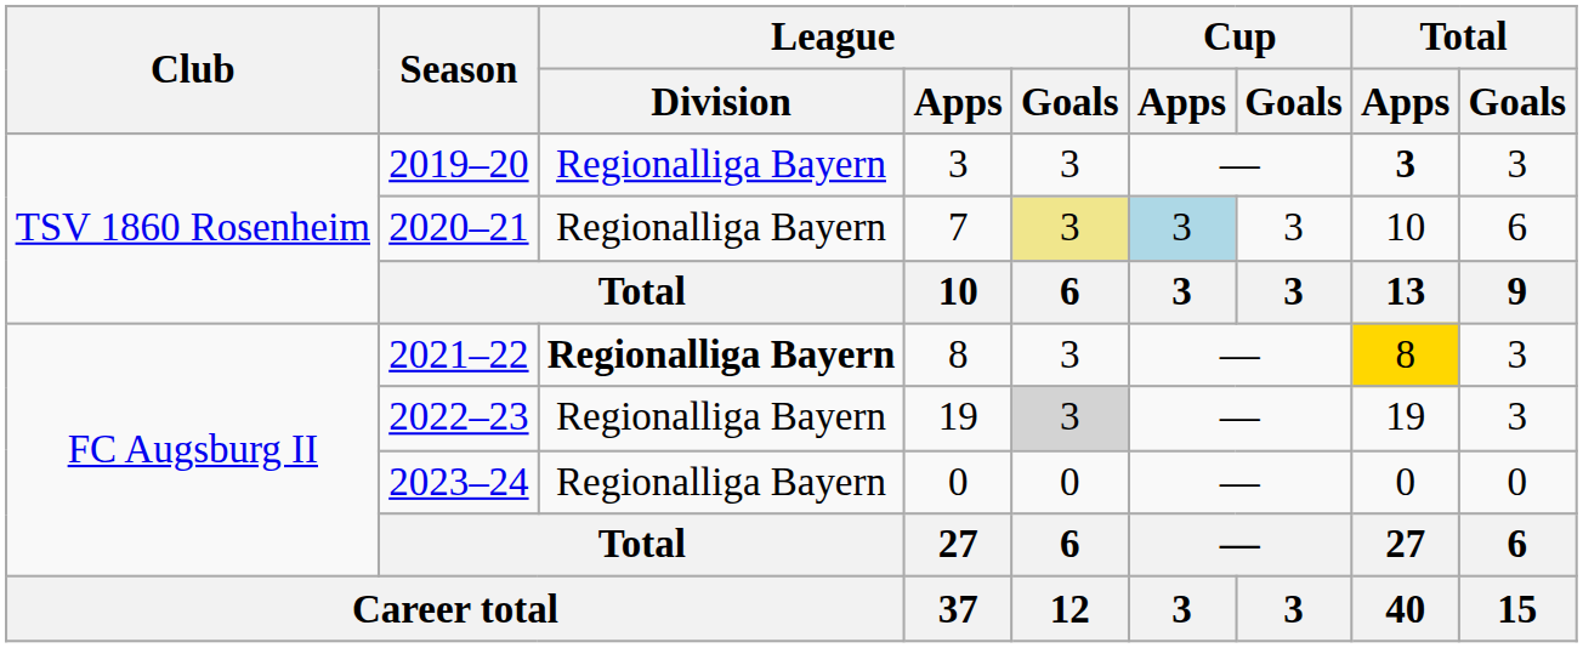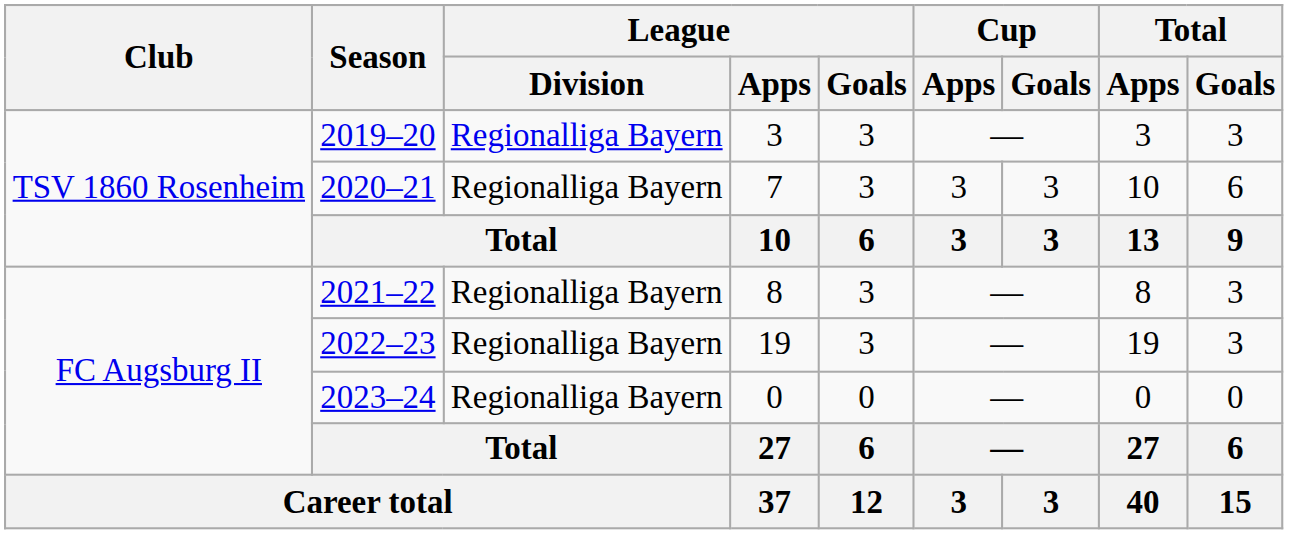2019–20 | Total / Apps: bold -> normal
2020–21 | League / Goals: khaki background -> no background
2020–21 | Cup / Apps: lightblue background -> no background
2021–22 | League / Division: bold -> normal
2021–22 | Total / Apps: gold background -> no background
2022–23 | League / Goals: lightgrey background -> no background
